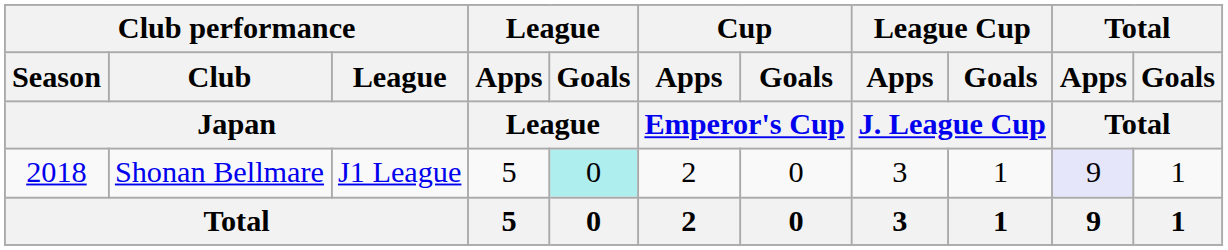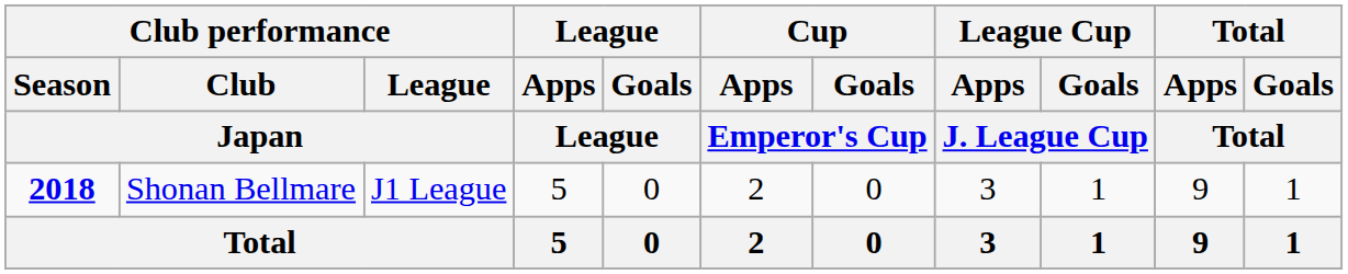Shonan Bellmare | Club performance / Season / Japan: normal -> bold
Shonan Bellmare | League / Goals / League: paleturquoise background -> no background
Shonan Bellmare | Total / Apps / Total: lavender background -> no background
